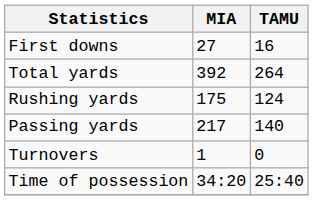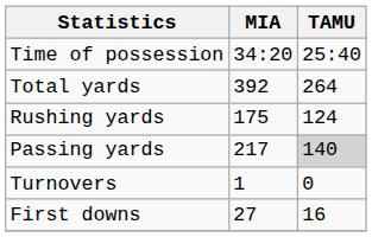rows swapped: First downs <-> Time of possession
Passing yards | TAMU: no background -> lightgrey background
